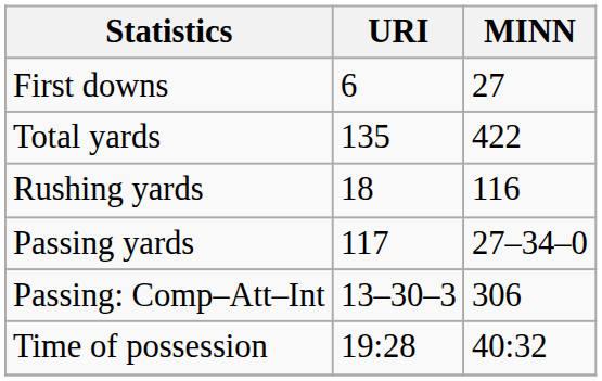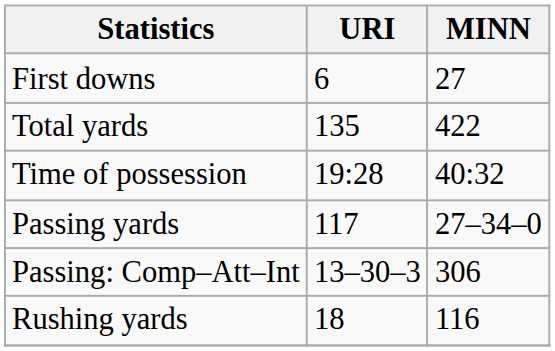rows swapped: Rushing yards <-> Time of possession
